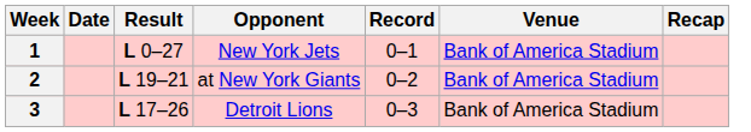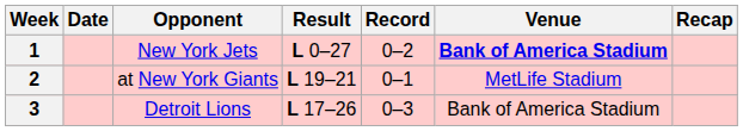columns swapped: Opponent <-> Result
1 | Record: 0–1 -> 0–2
1 | Venue: normal -> bold
2 | Record: 0–2 -> 0–1
2 | Venue: Bank of America Stadium -> MetLife Stadium
